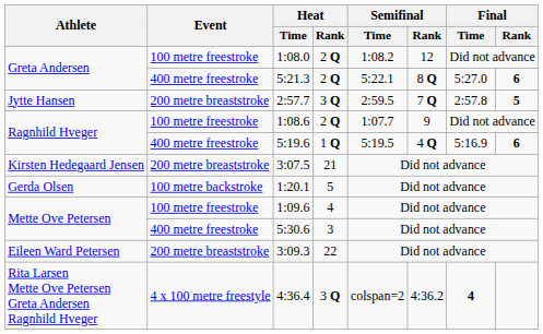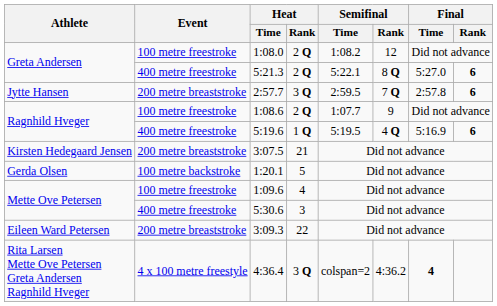2:57.7 | Final / Rank: 5 -> 6
